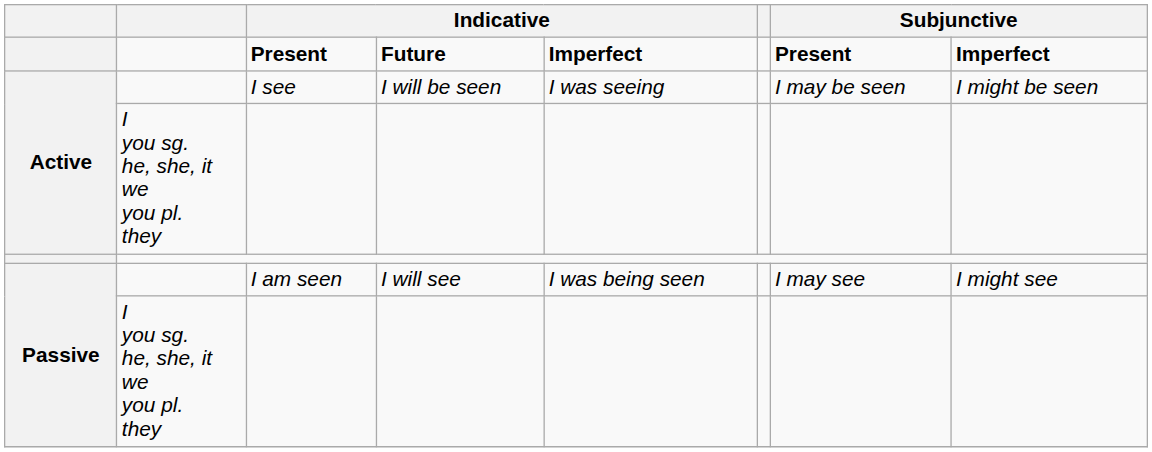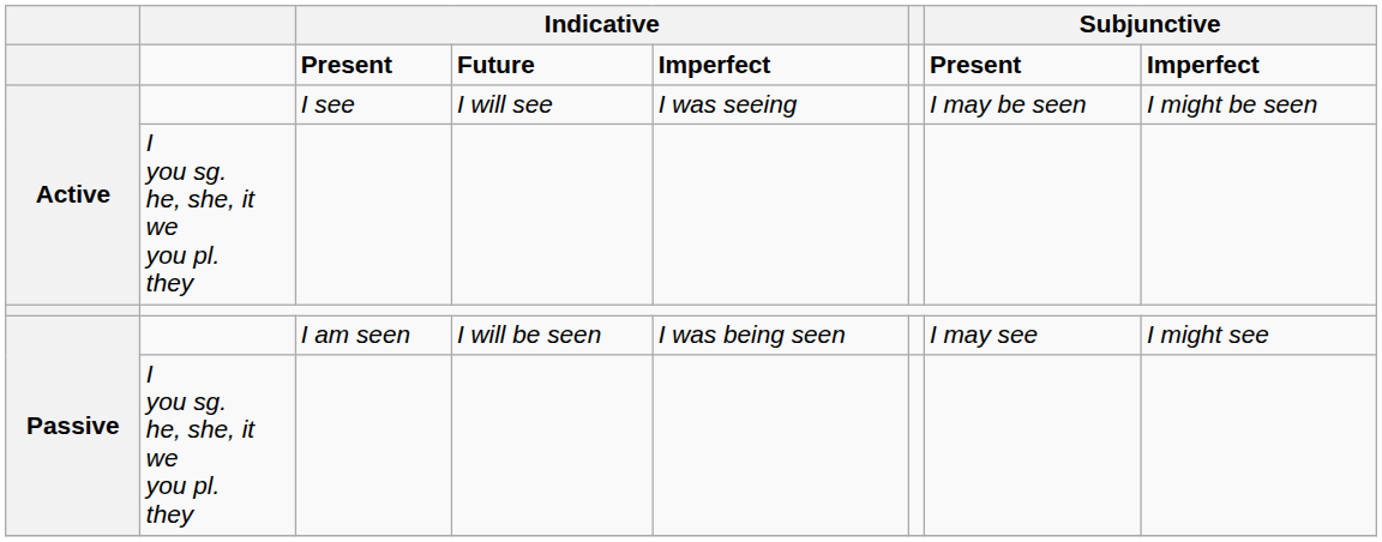I see | column 4: I will be seen -> I will see
I am seen | column 4: I will see -> I will be seen
